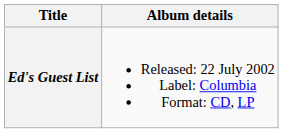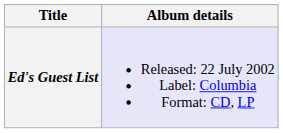Ed's Guest List | Album details: no background -> lavender background
